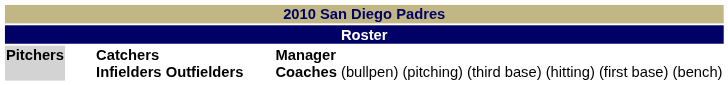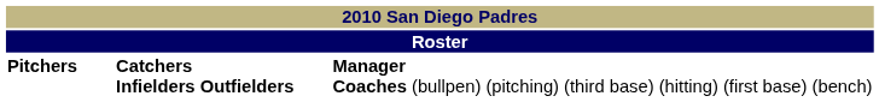Pitchers | column 1: lightgrey background -> no background
